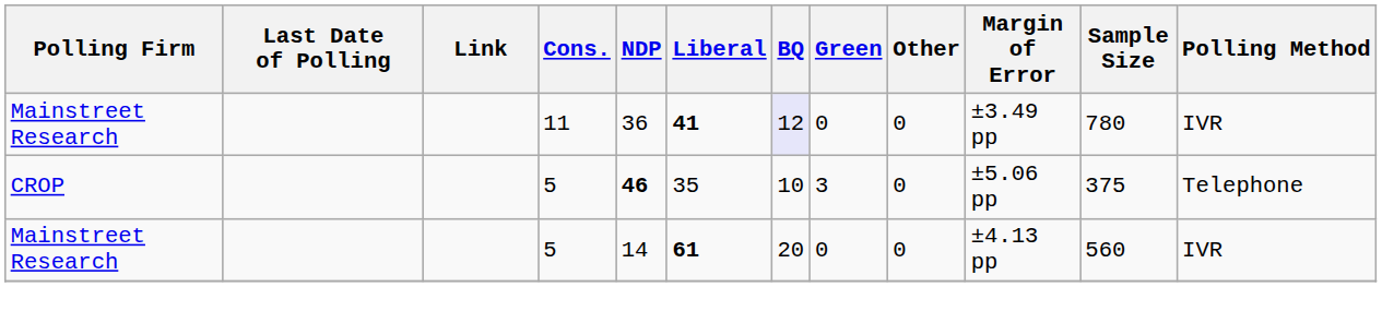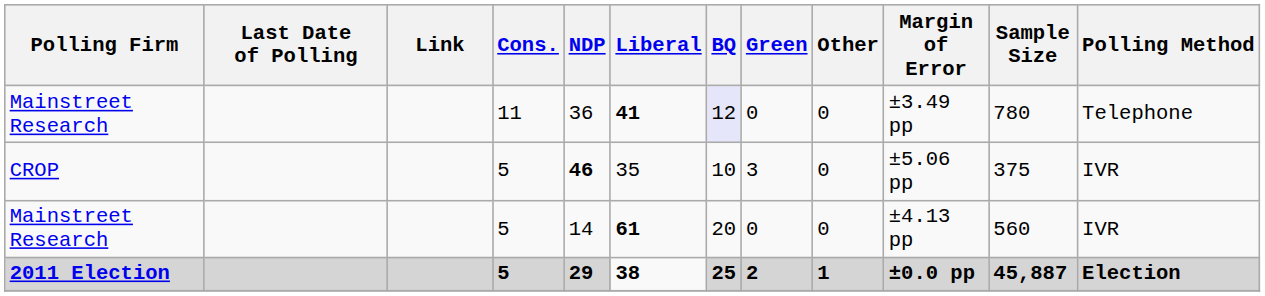Mainstreet Research / 11 | Polling Method: IVR -> Telephone
CROP | Polling Method: Telephone -> IVR
+ row: 2011 Election | 5 | 29 | 38 | 25 | 2 | 1 | ±0.0 pp | 45,887 | Election
